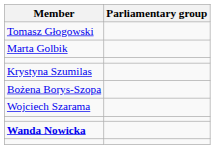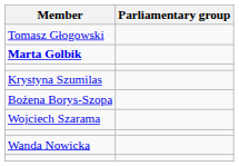Marta Golbik | Member: normal -> bold
Wanda Nowicka | Member: bold -> normal
